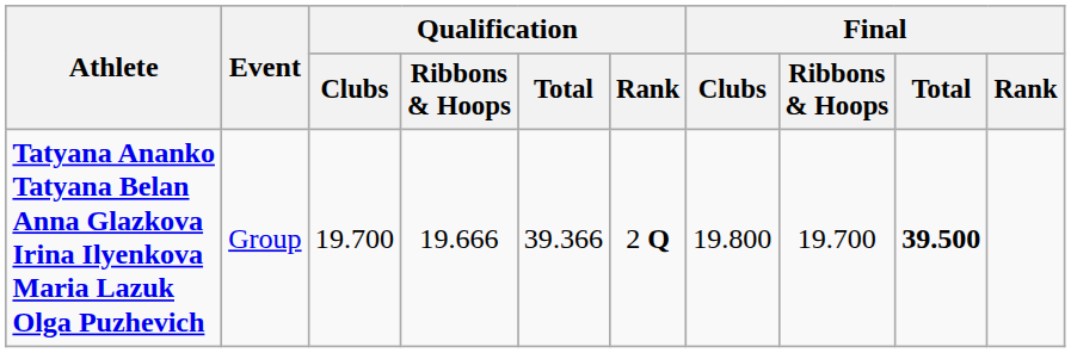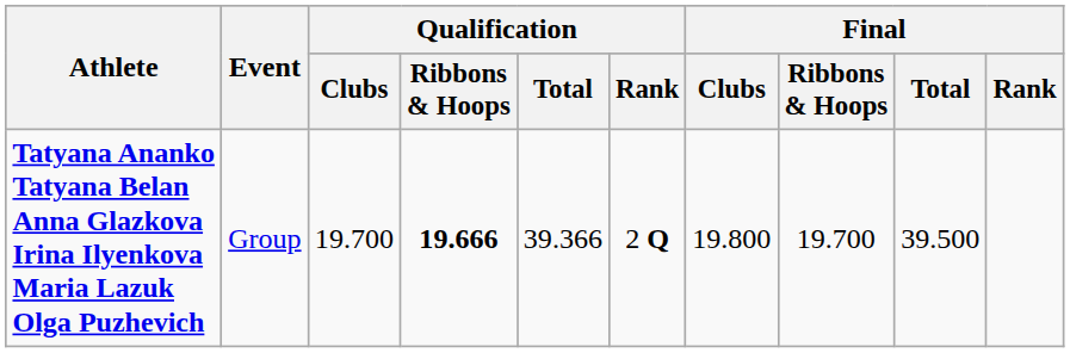row 3 | Qualification / Ribbons & Hoops: normal -> bold
row 3 | Final / Total: bold -> normal
